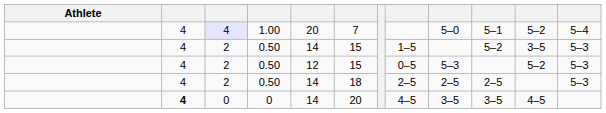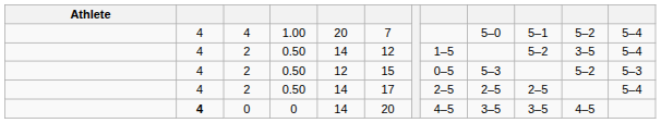row 2 | column 3: lavender background -> no background
row 3 | column 6: 15 -> 12
row 3 | column 12: 5–3 -> 5–4
row 5 | column 6: 18 -> 17
row 5 | column 12: 5–3 -> 5–4
